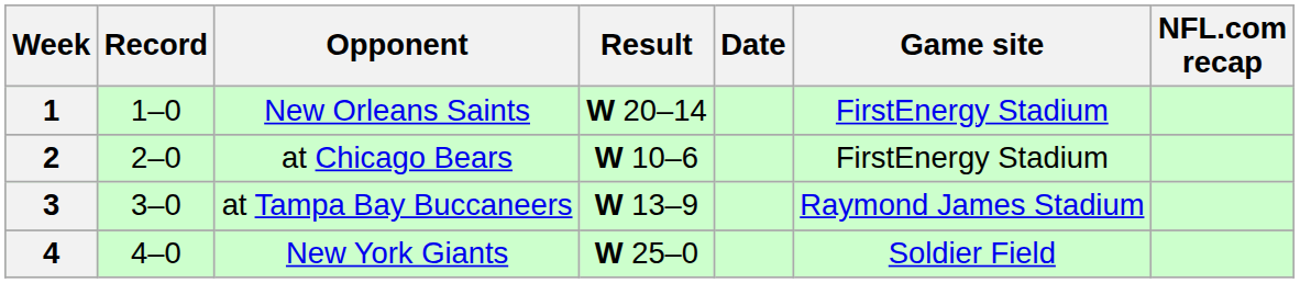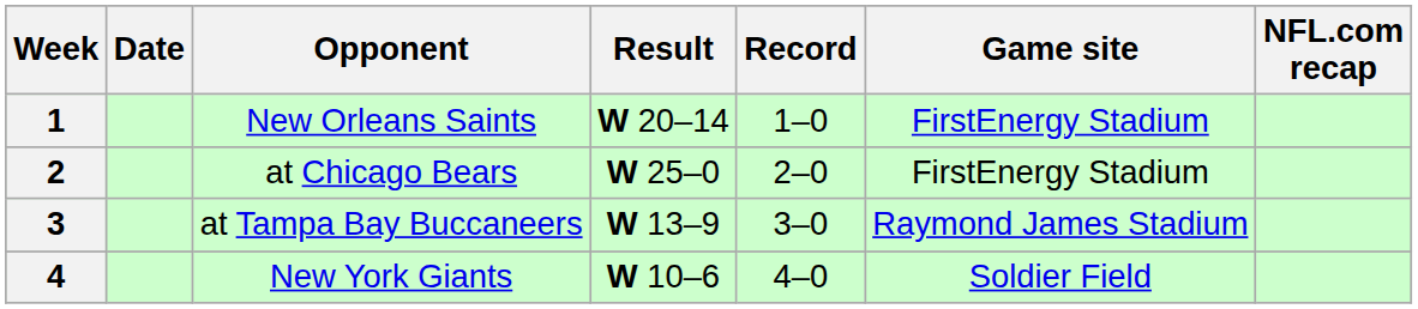columns swapped: Date <-> Record
2 | Result: W 10–6 -> W 25–0
4 | Result: W 25–0 -> W 10–6
